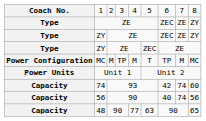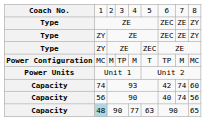48 | column 2: no background -> lightblue background
